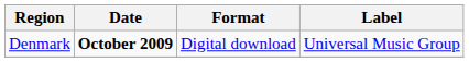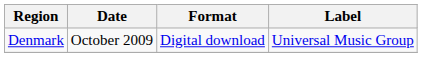Denmark | Date: bold -> normal
